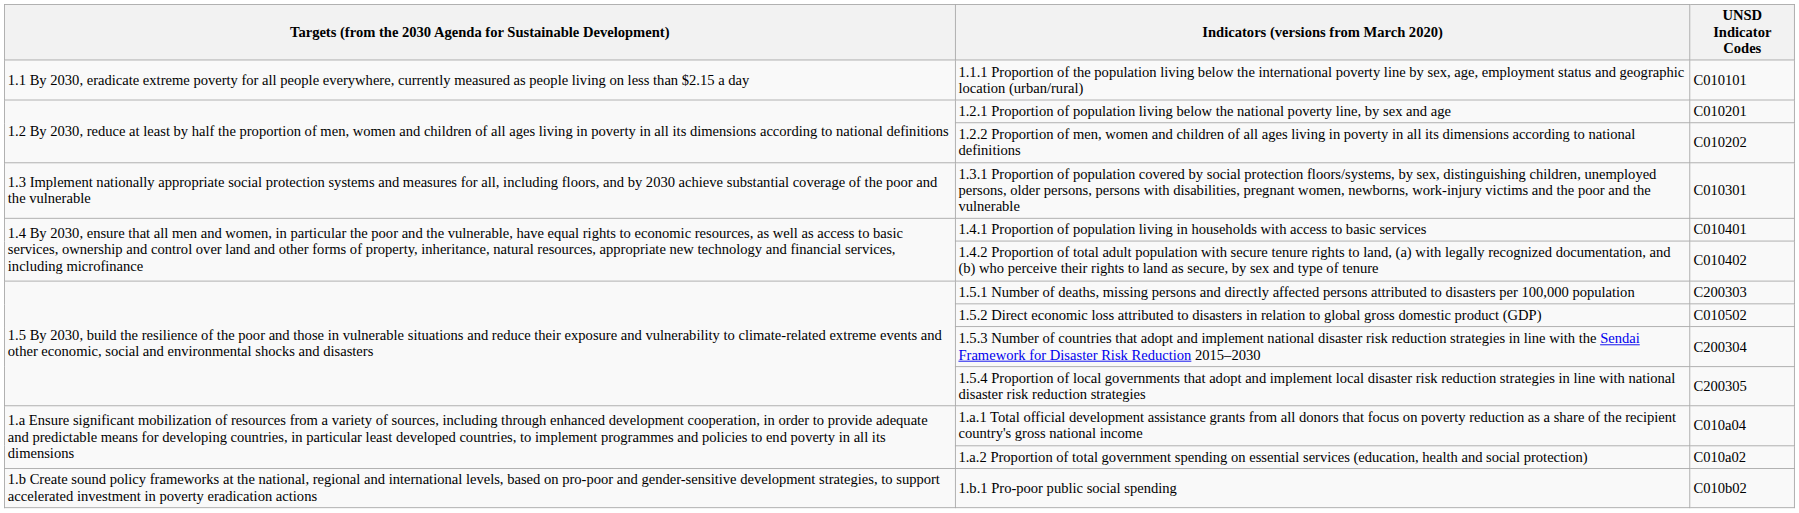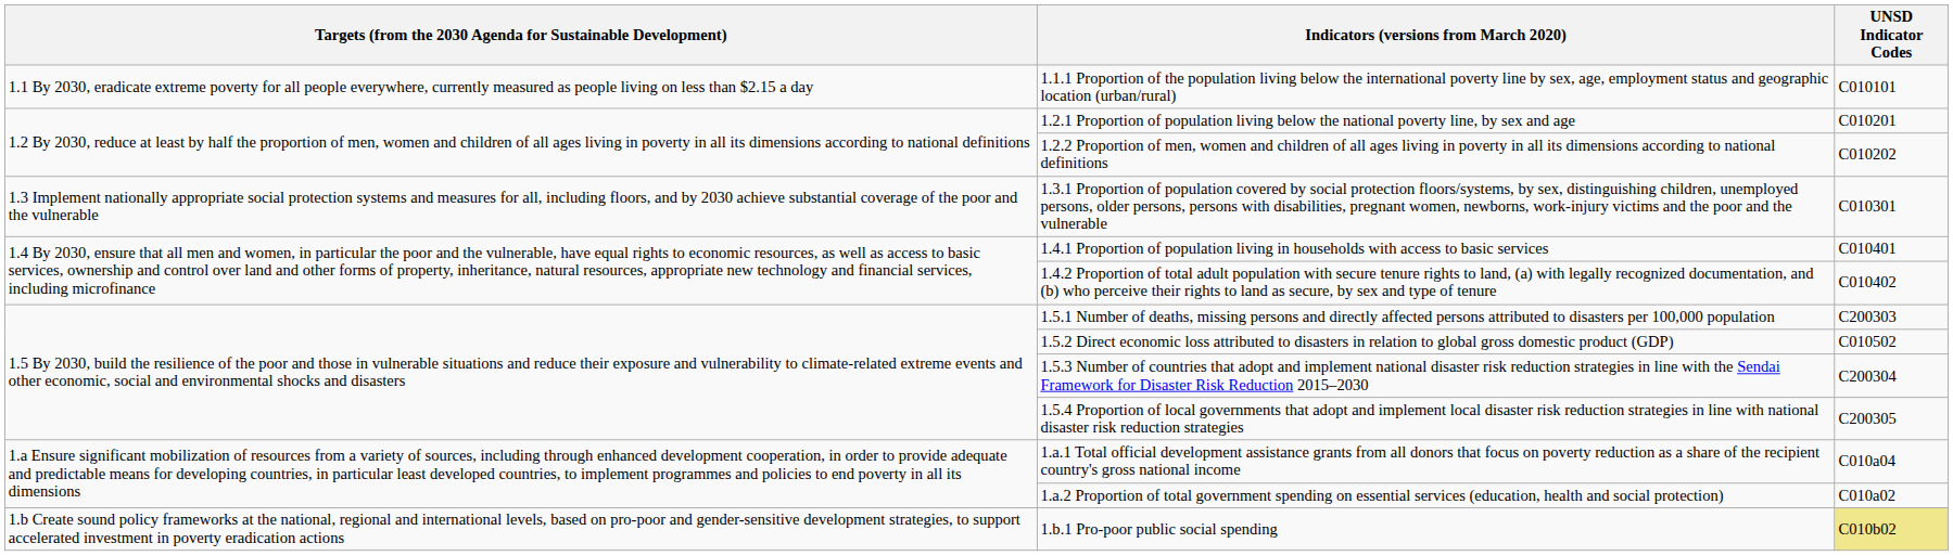1.b.1 Pro-poor public social spending | UNSD Indicator Codes: no background -> khaki background
